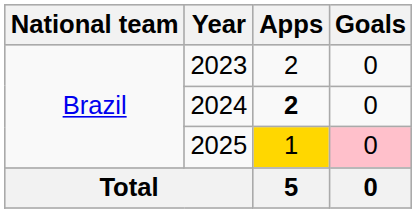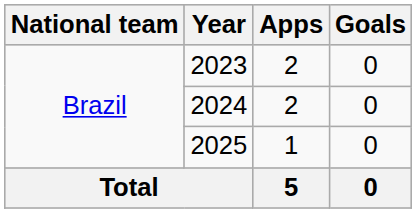2024 | Apps: bold -> normal
2025 | Apps: gold background -> no background
2025 | Goals: pink background -> no background
